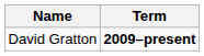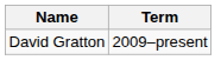David Gratton | Term: bold -> normal
